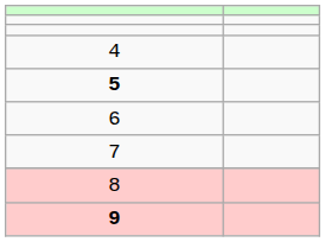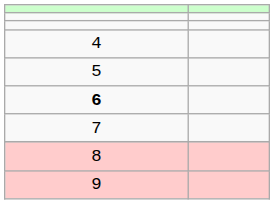row 5 | column 1: bold -> normal
row 6 | column 1: normal -> bold
row 9 | column 1: bold -> normal
